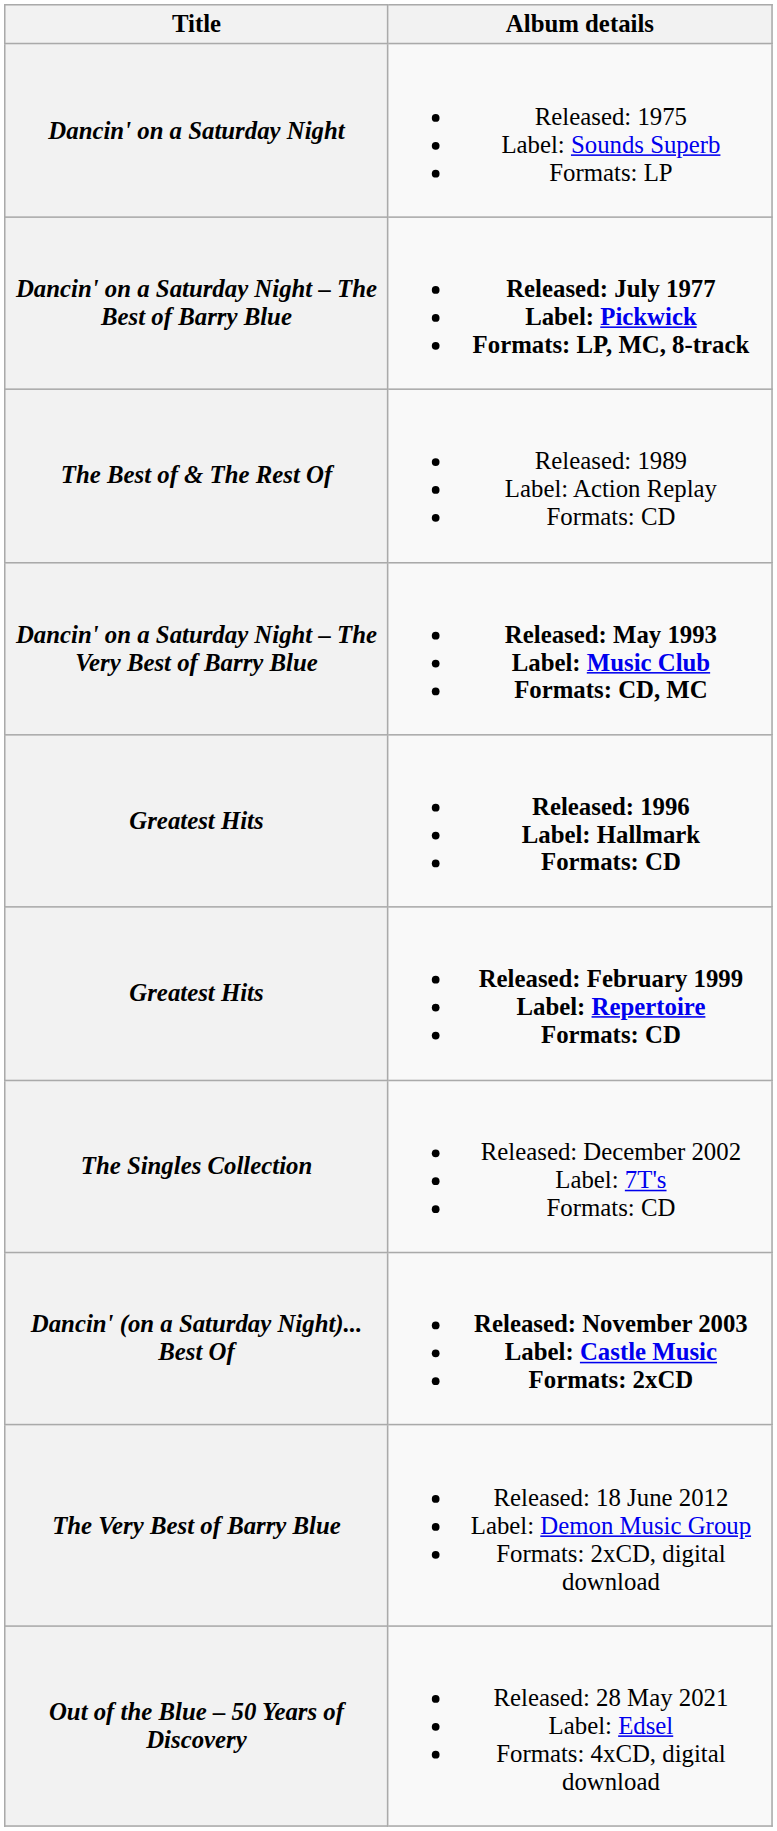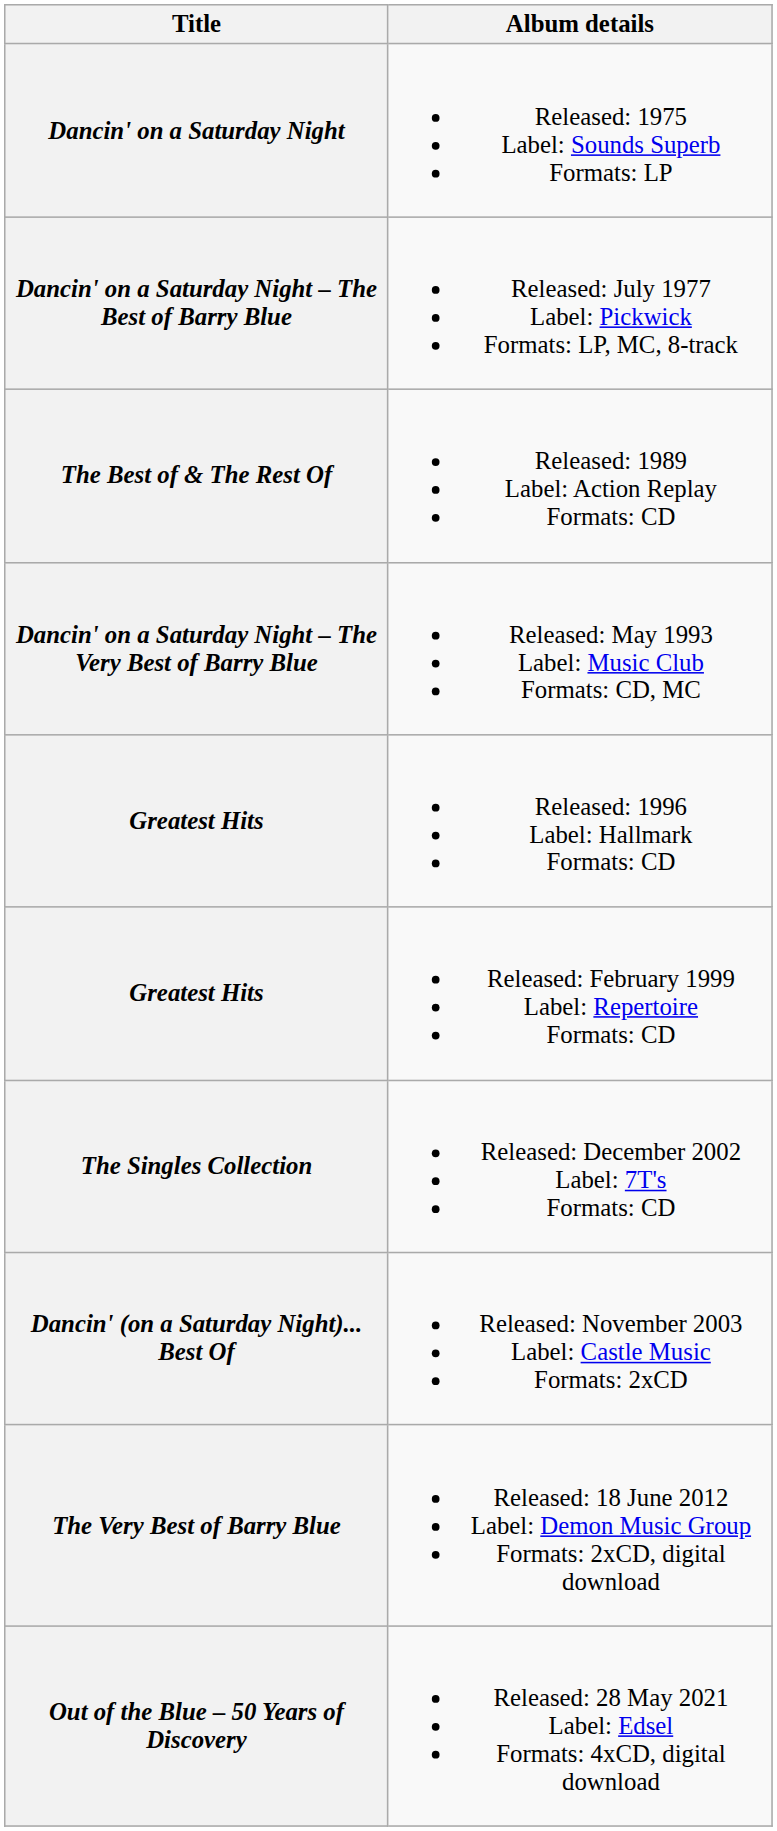row 3 | Album details: bold -> normal
row 5 | Album details: bold -> normal
row 6 | Album details: bold -> normal
row 7 | Album details: bold -> normal
row 9 | Album details: bold -> normal
